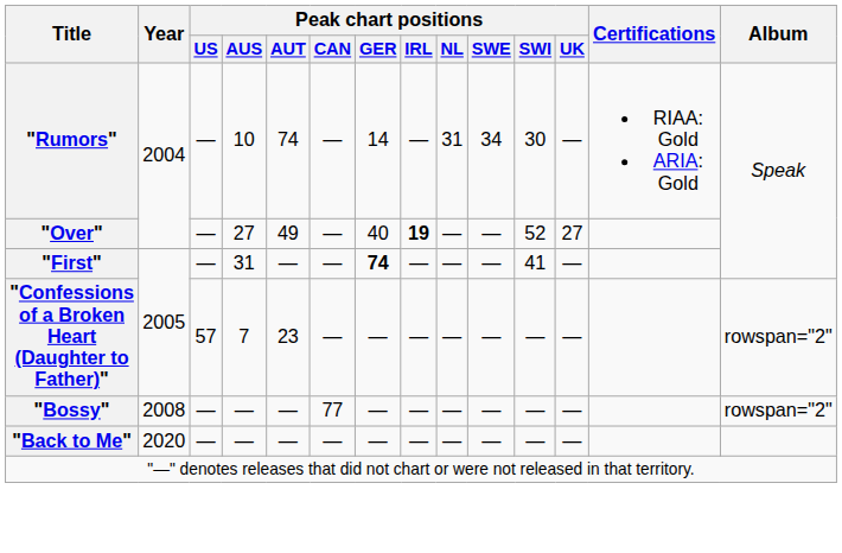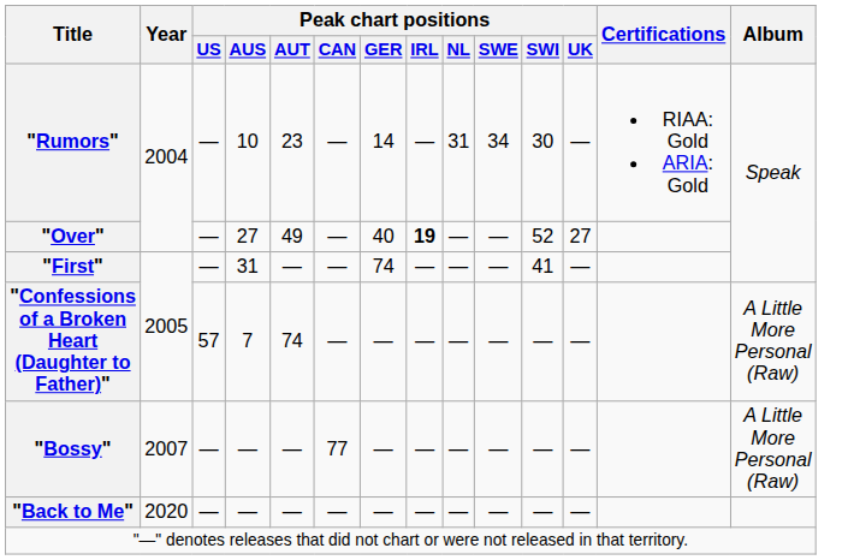"Rumors" | Peak chart positions / AUT: 74 -> 23
"First" | Peak chart positions / GER: bold -> normal
"Confessions of a Broken Heart (Daughter to Father)" | Peak chart positions / AUT: 23 -> 74
"Confessions of a Broken Heart (Daughter to Father)" | Album: rowspan="2" -> A Little More Personal (Raw)
"Bossy" | Year: 2008 -> 2007
"Bossy" | Album: rowspan="2" -> A Little More Personal (Raw)
